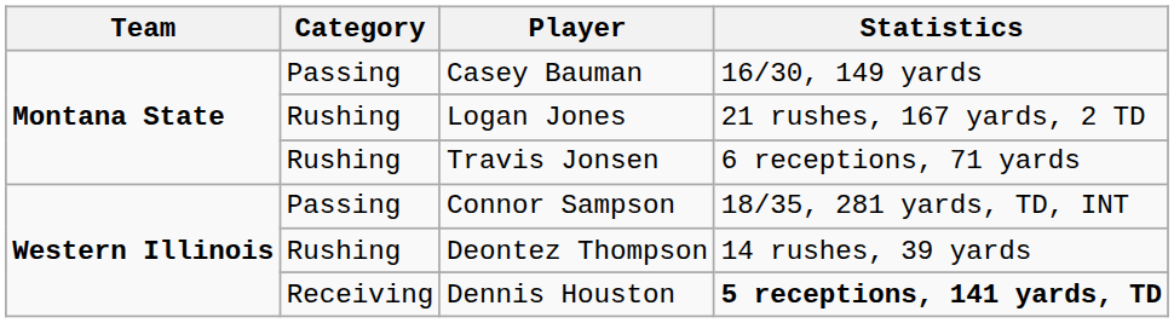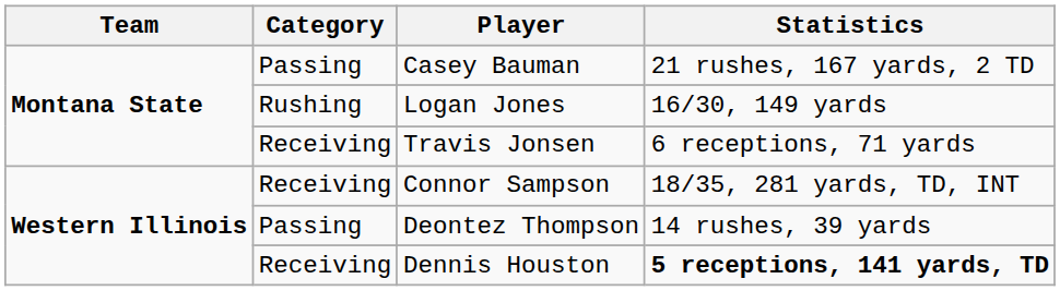Casey Bauman | Statistics: 16/30, 149 yards -> 21 rushes, 167 yards, 2 TD
Logan Jones | Statistics: 21 rushes, 167 yards, 2 TD -> 16/30, 149 yards
Travis Jonsen | Category: Rushing -> Receiving
Connor Sampson | Category: Passing -> Receiving
Deontez Thompson | Category: Rushing -> Passing
